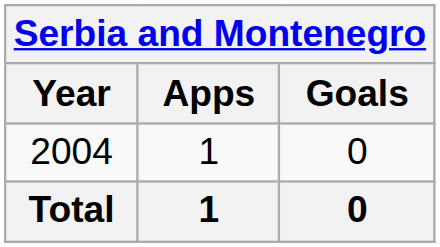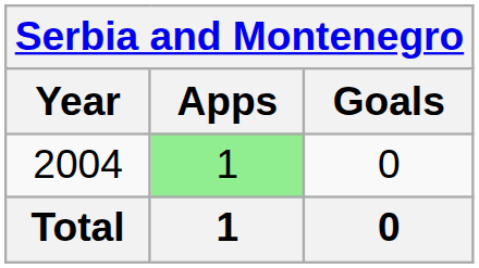2004 | Apps: no background -> lightgreen background
